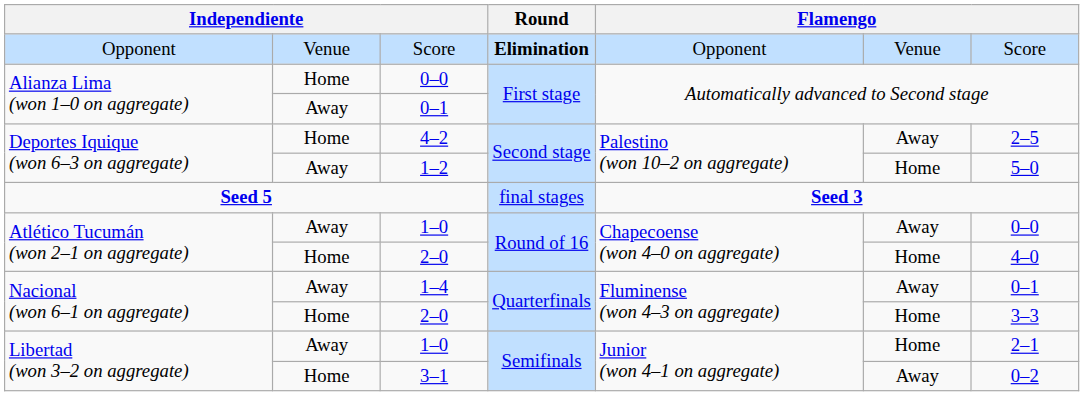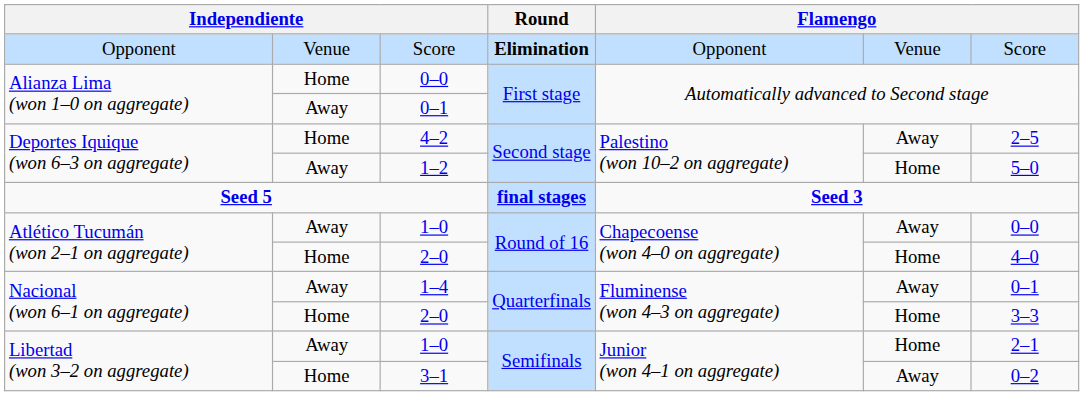Seed 5 | Round: normal -> bold
